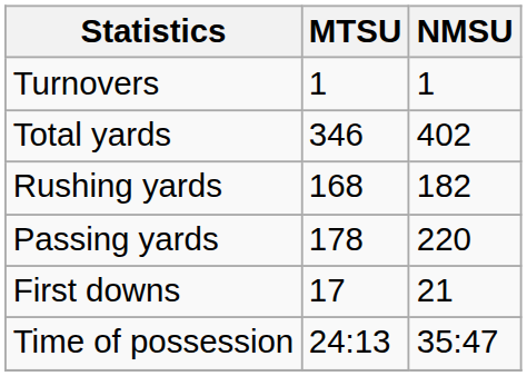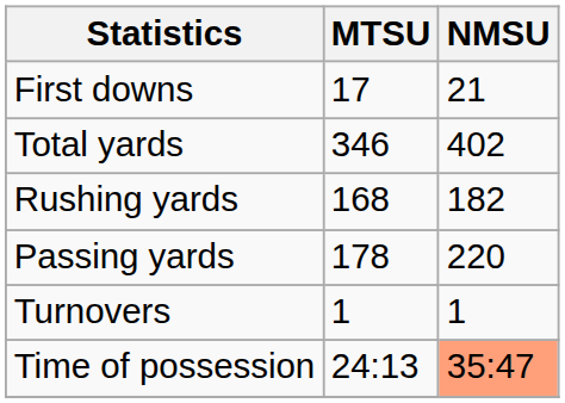rows swapped: First downs <-> Turnovers
Time of possession | NMSU: no background -> lightsalmon background
